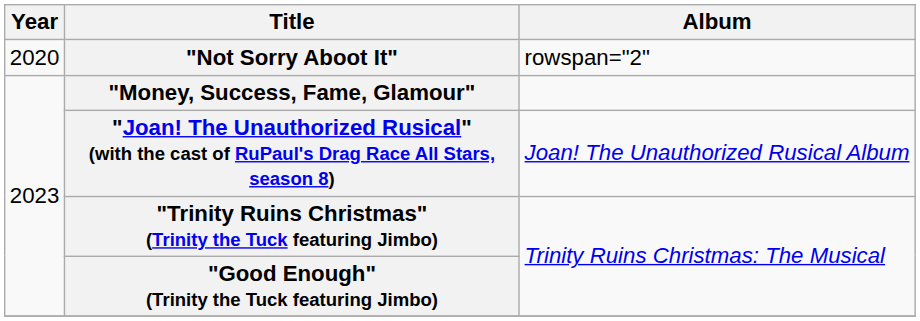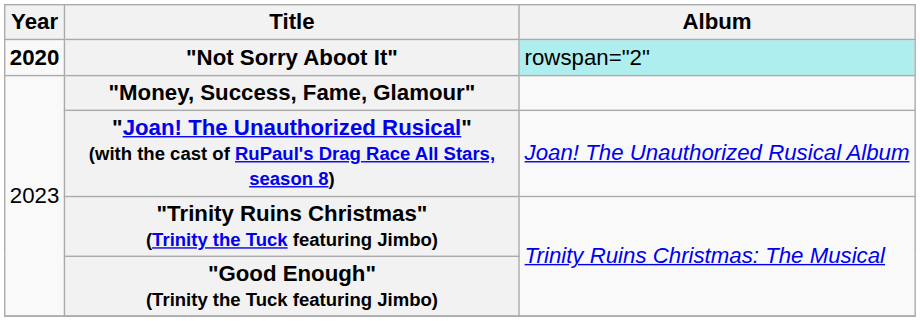"Not Sorry Aboot It" | Year: normal -> bold
"Not Sorry Aboot It" | Album: no background -> paleturquoise background
